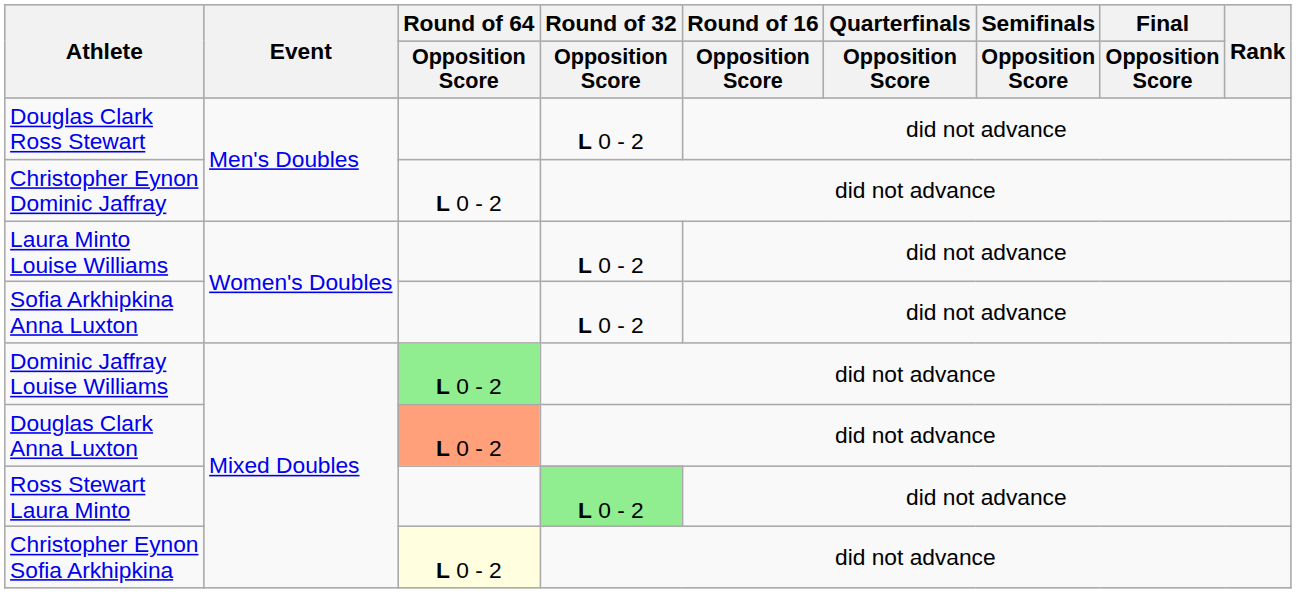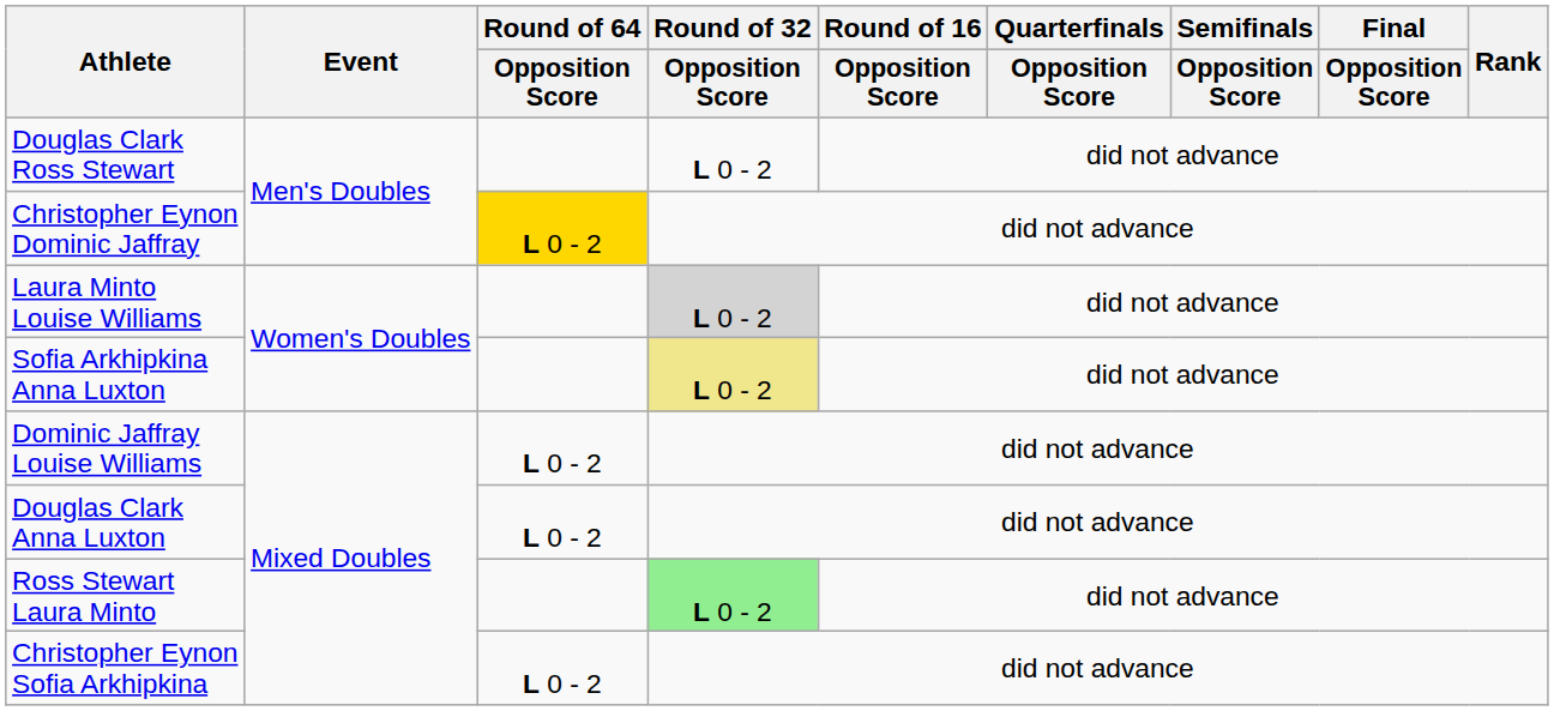Christopher Eynon Dominic Jaffray | Round of 64 / Opposition Score: no background -> gold background
Laura Minto Louise Williams | Round of 32 / Opposition Score: no background -> lightgrey background
Sofia Arkhipkina Anna Luxton | Round of 32 / Opposition Score: no background -> khaki background
Dominic Jaffray Louise Williams | Round of 64 / Opposition Score: lightgreen background -> no background
Douglas Clark Anna Luxton | Round of 64 / Opposition Score: lightsalmon background -> no background
Christopher Eynon Sofia Arkhipkina | Round of 64 / Opposition Score: lightyellow background -> no background
